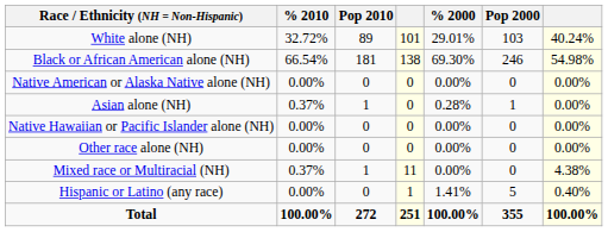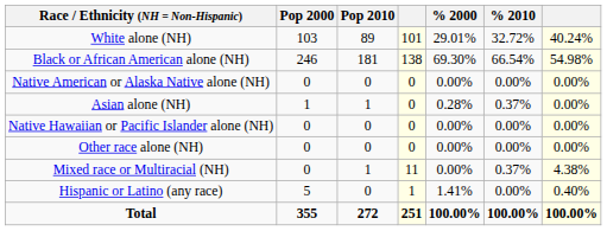columns swapped: Pop 2000 <-> % 2010
